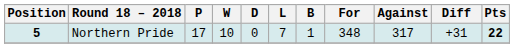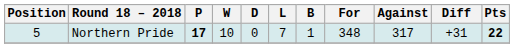Northern Pride | Position: bold -> normal
Northern Pride | P: normal -> bold
